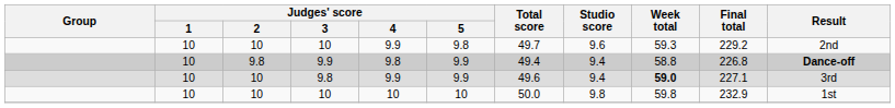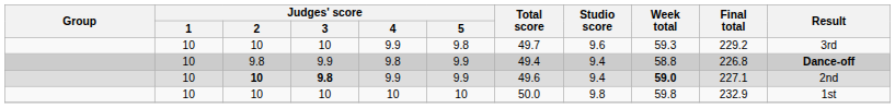row 3 | Result: 2nd -> 3rd
row 5 | Judges' score / 2: normal -> bold
row 5 | Judges' score / 3: normal -> bold
row 5 | Result: 3rd -> 2nd
